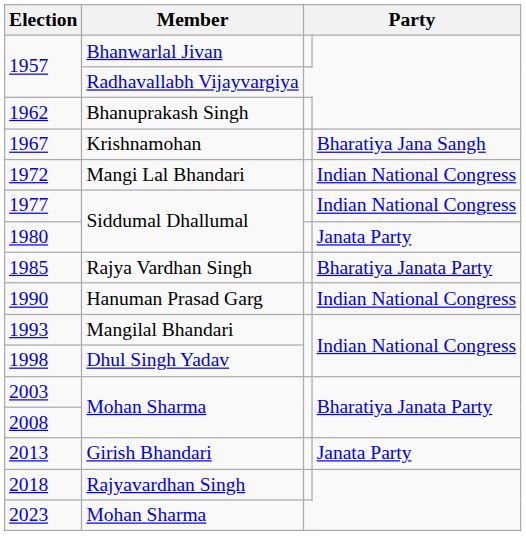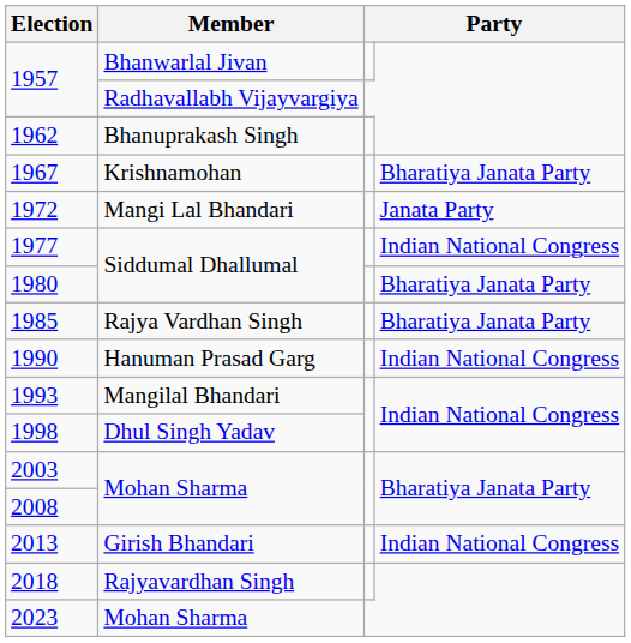1967 | column 4: Bharatiya Jana Sangh -> Bharatiya Janata Party
1972 | column 4: Indian National Congress -> Janata Party
1980 | column 4: Janata Party -> Bharatiya Janata Party
2013 | column 4: Janata Party -> Indian National Congress
